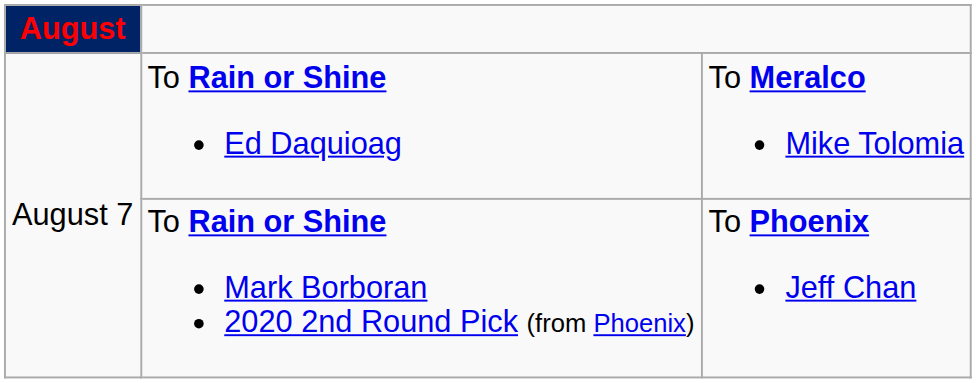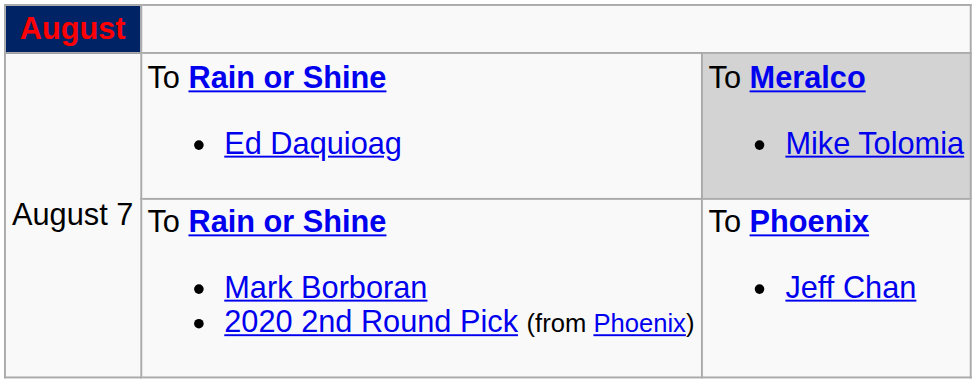To Rain or Shine Ed Daquioag | column 3: no background -> lightgrey background
